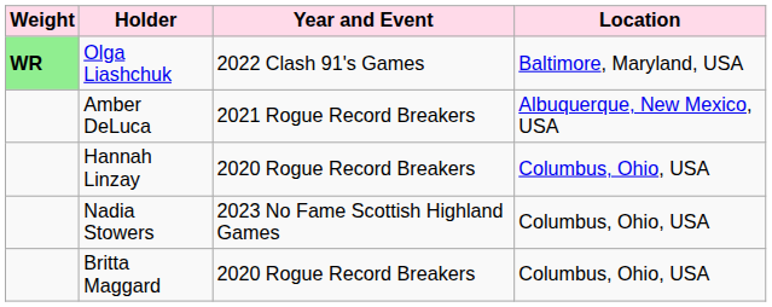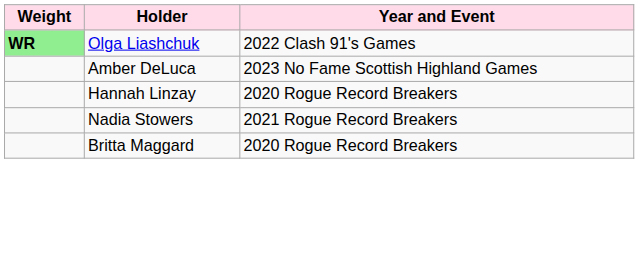- column: Location | Baltimore, Maryland, USA | Albuquerque, New Mexico, USA | Columbus, Ohio, USA | Columbus, Ohio, USA | Columbus, Ohio, USA
Amber DeLuca | Year and Event: 2021 Rogue Record Breakers -> 2023 No Fame Scottish Highland Games
Nadia Stowers | Year and Event: 2023 No Fame Scottish Highland Games -> 2021 Rogue Record Breakers
